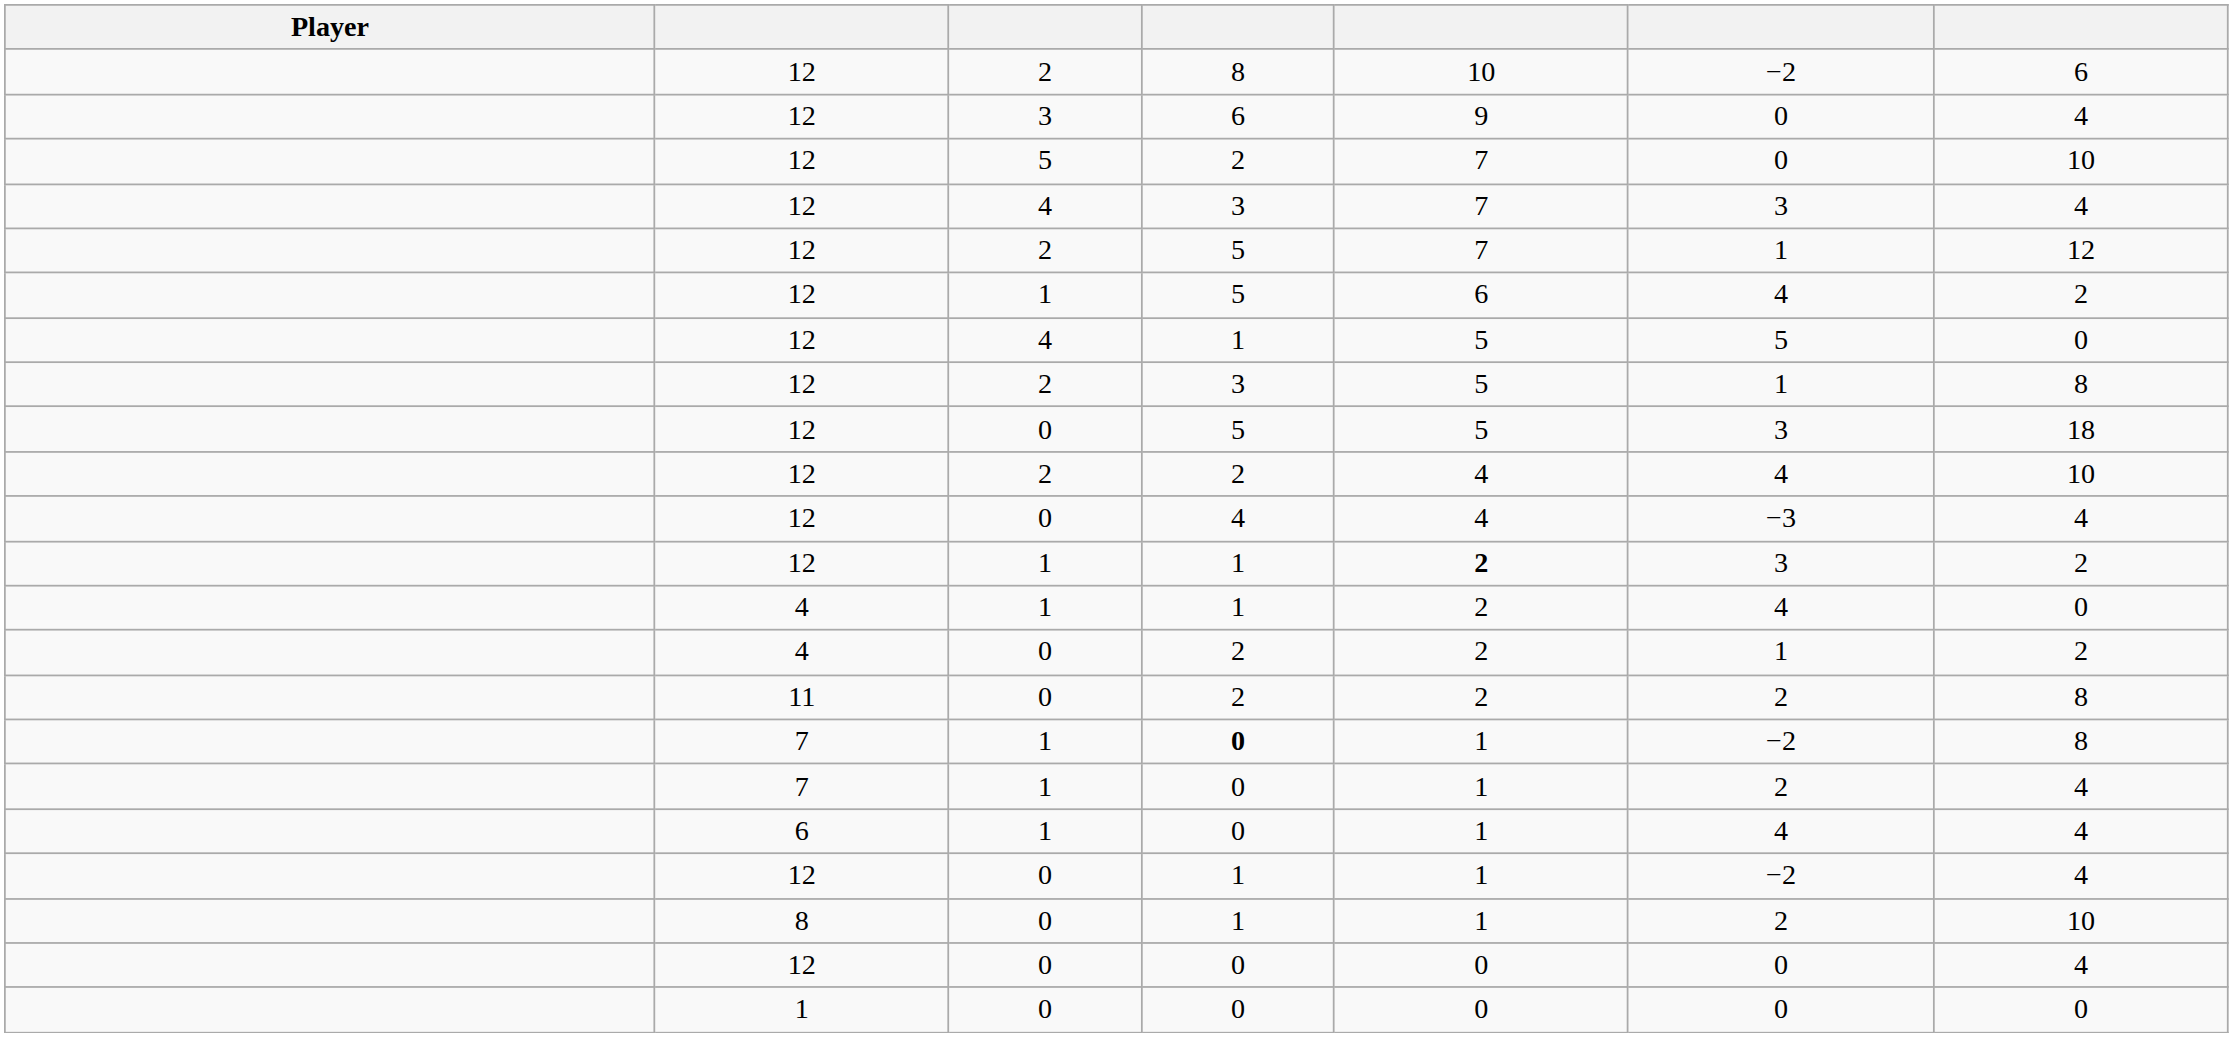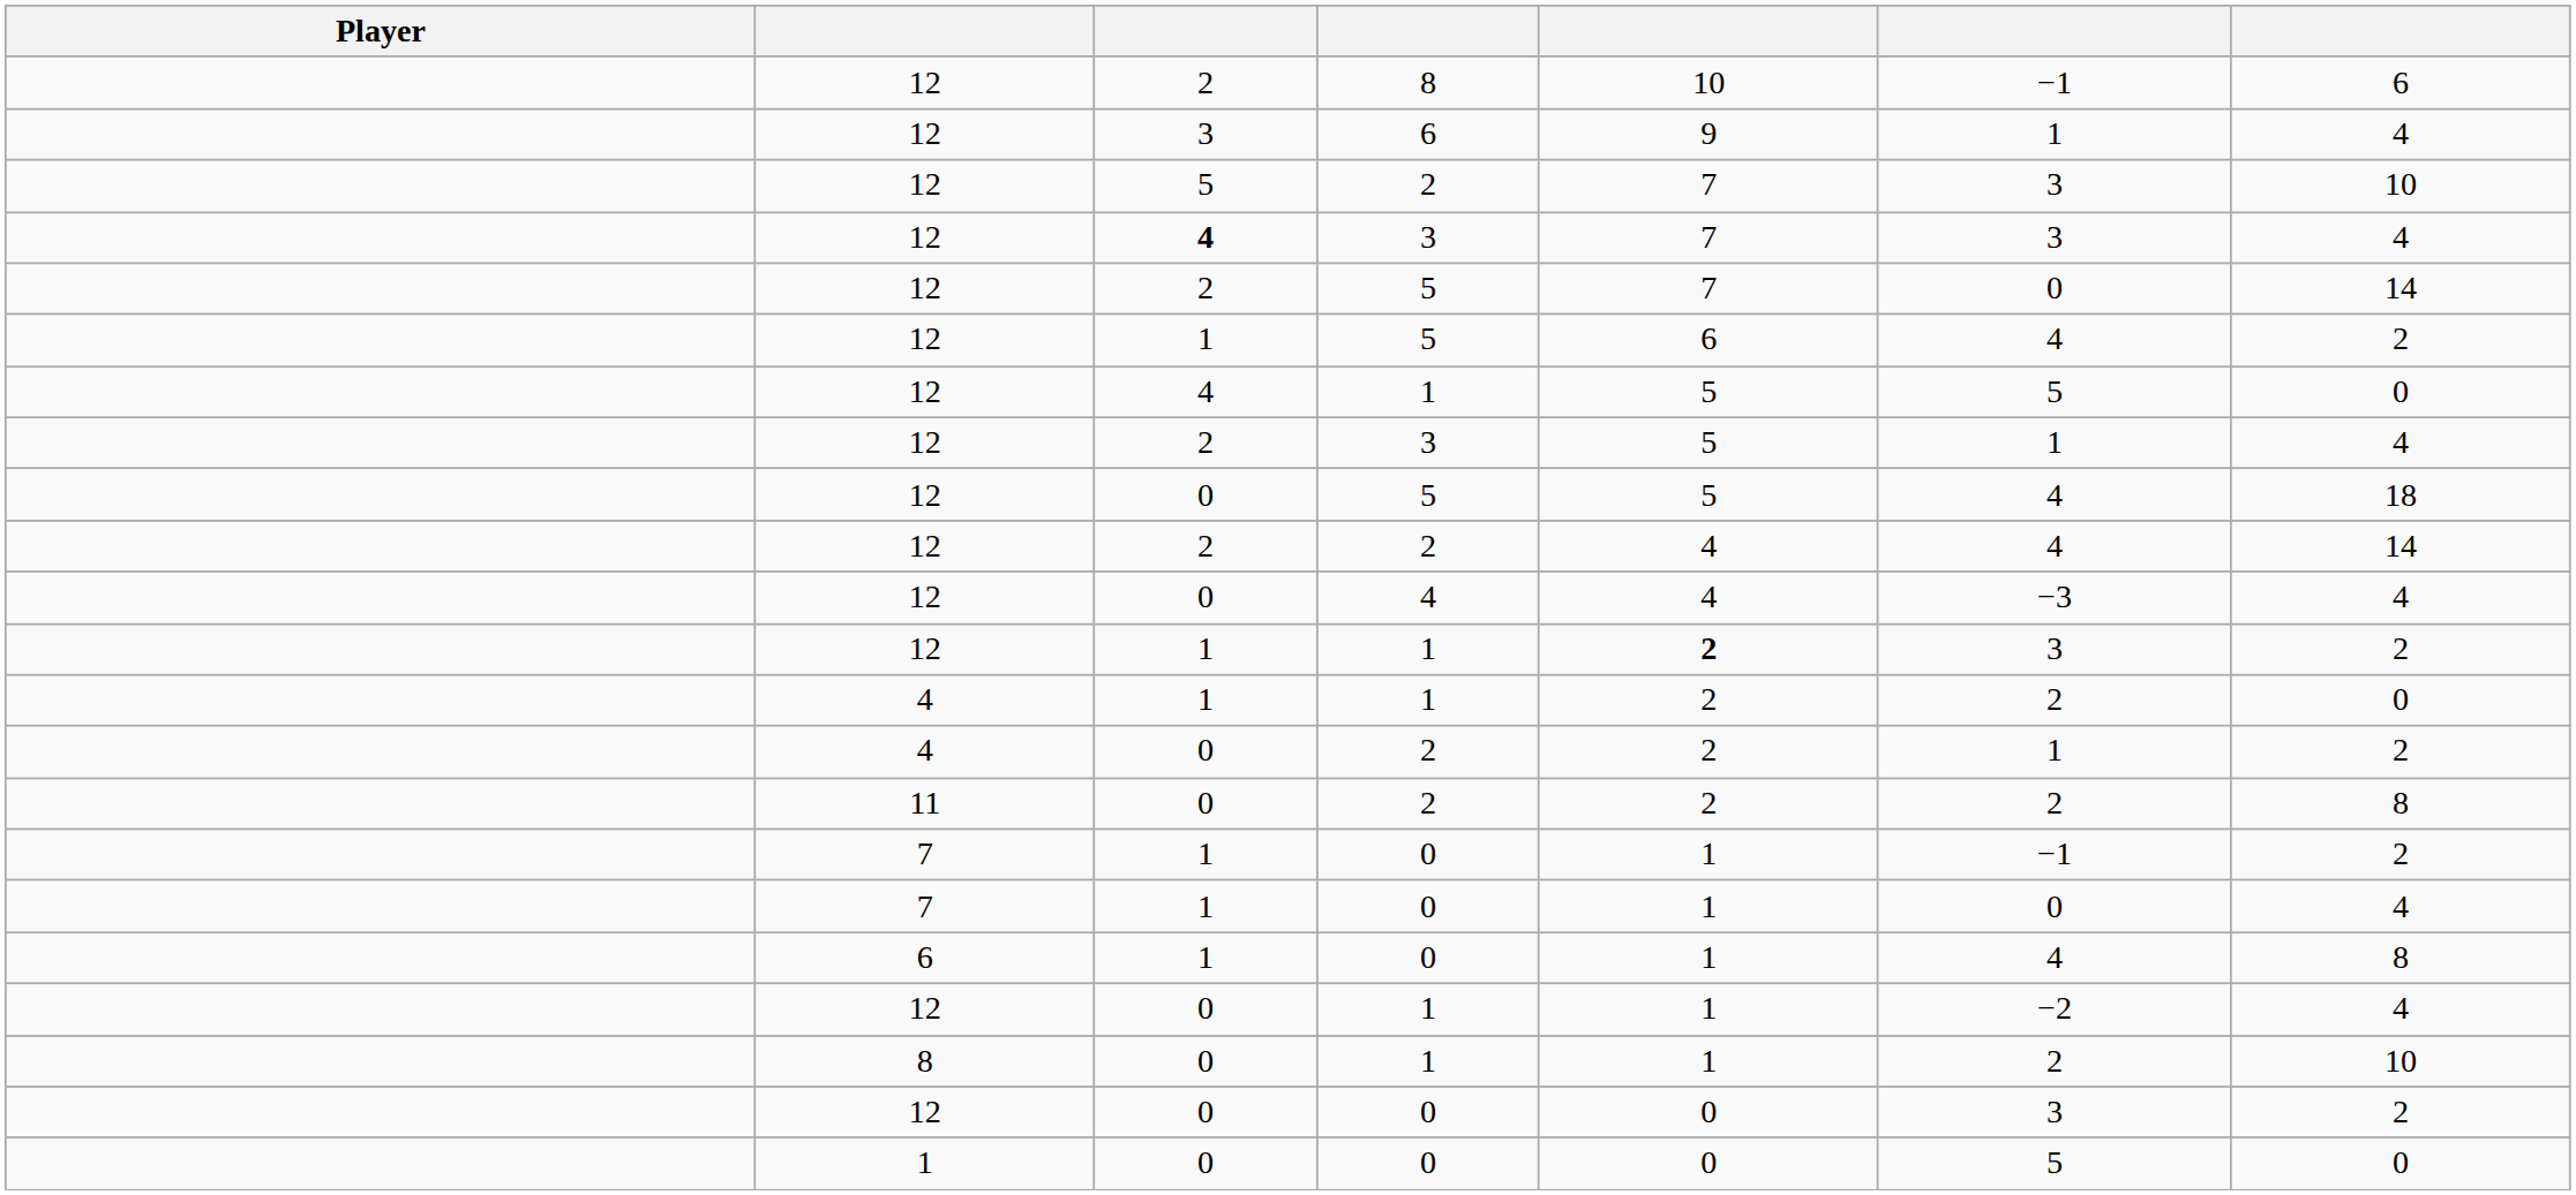row 2 | column 6: −2 -> −1
row 3 | column 6: 0 -> 1
row 4 | column 6: 0 -> 3
row 5 | column 3: normal -> bold
row 6 | column 6: 1 -> 0
row 6 | column 7: 12 -> 14
row 9 | column 7: 8 -> 4
row 10 | column 6: 3 -> 4
row 11 | column 7: 10 -> 14
row 14 | column 6: 4 -> 2
row 17 | column 4: bold -> normal
row 17 | column 6: −2 -> −1
row 17 | column 7: 8 -> 2
row 18 | column 6: 2 -> 0
row 19 | column 7: 4 -> 8
row 22 | column 6: 0 -> 3
row 22 | column 7: 4 -> 2
row 23 | column 6: 0 -> 5
